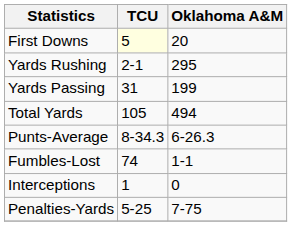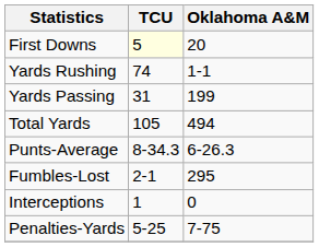Yards Rushing | TCU: 2-1 -> 74
Yards Rushing | Oklahoma A&M: 295 -> 1-1
Fumbles-Lost | TCU: 74 -> 2-1
Fumbles-Lost | Oklahoma A&M: 1-1 -> 295
